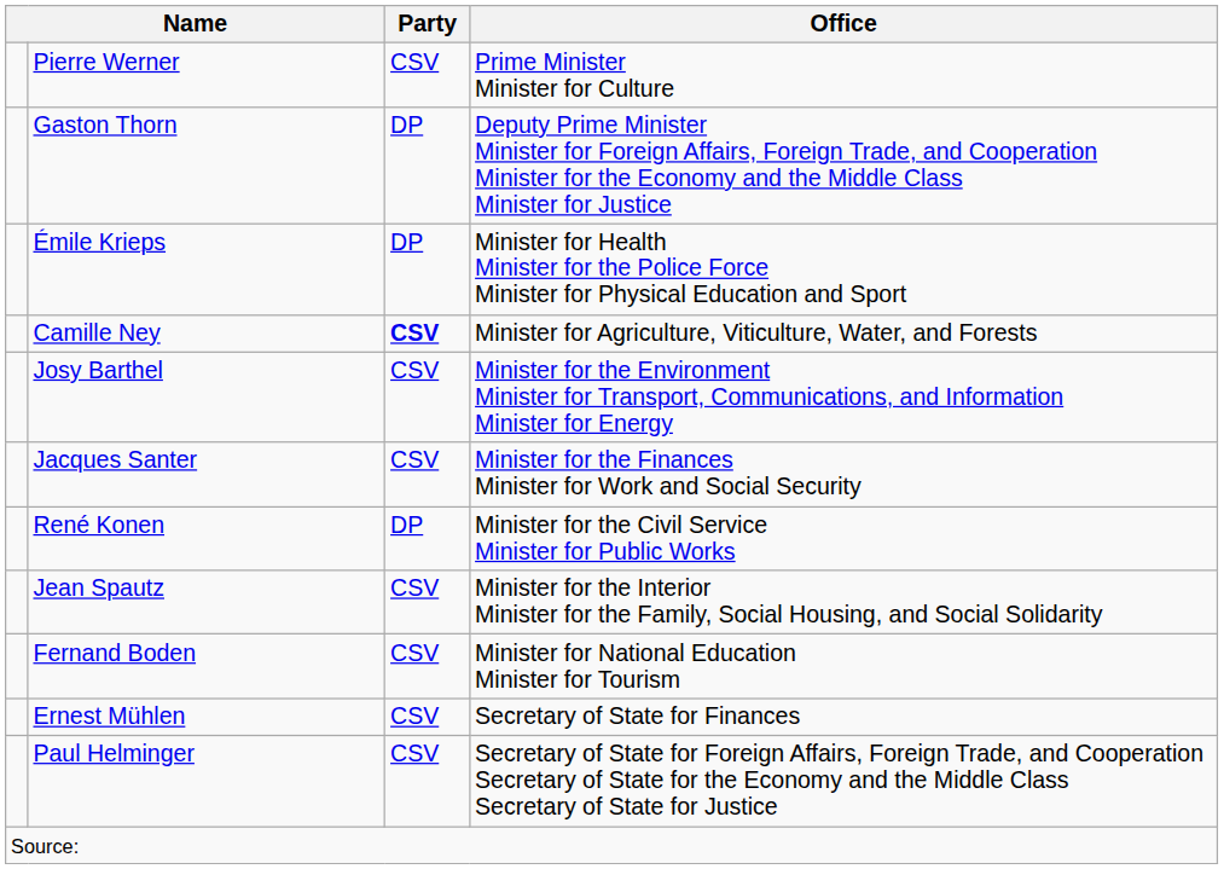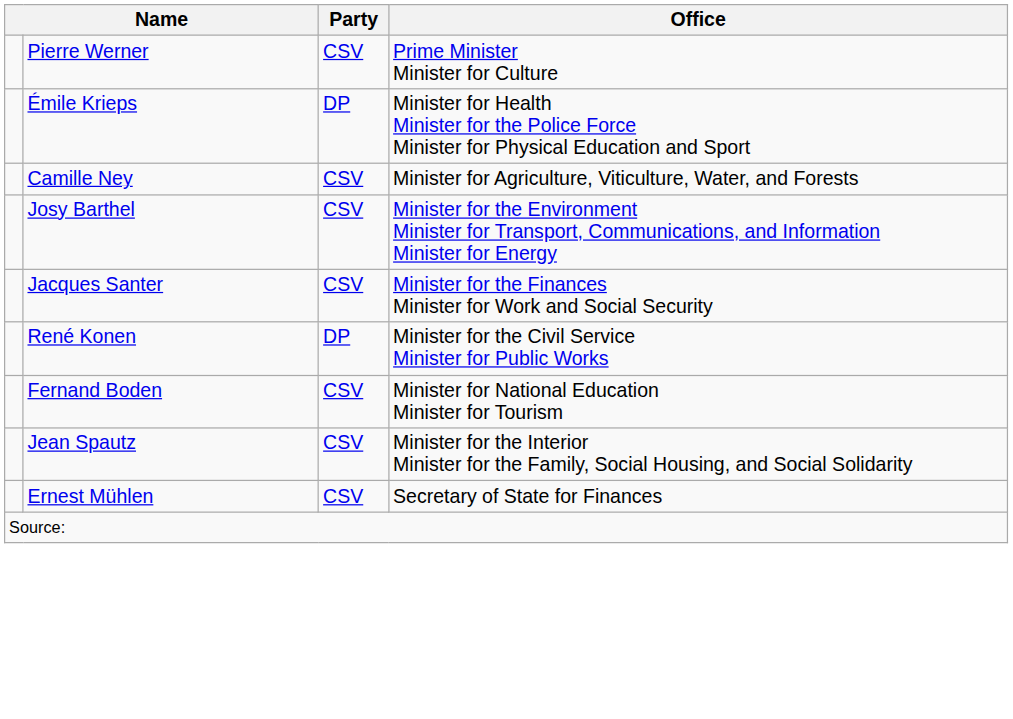- row: Gaston Thorn | DP | Deputy Prime Minister Minister for Foreign Affairs, Foreign Trade, and Cooperation Minister for the Economy and the Middle Class Minister for Justice
Camille Ney | Party: bold -> normal
rows swapped: Jean Spautz <-> Fernand Boden
- row: Paul Helminger | CSV | Secretary of State for Foreign Affairs, Foreign Trade, and Cooperation Secretary of State for the Economy and the Middle Class Secretary of State for Justice
